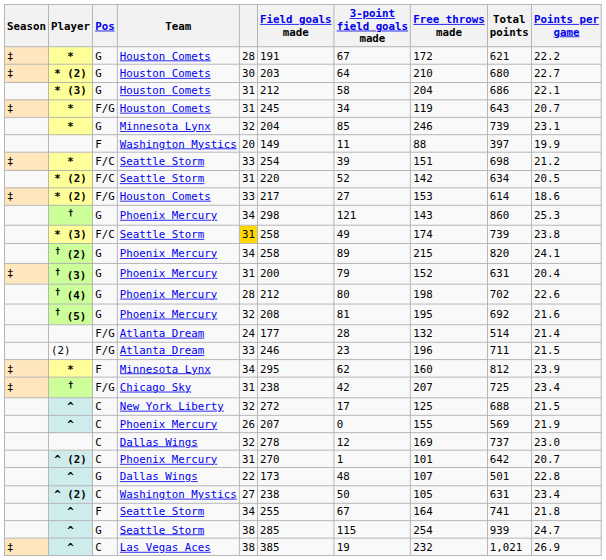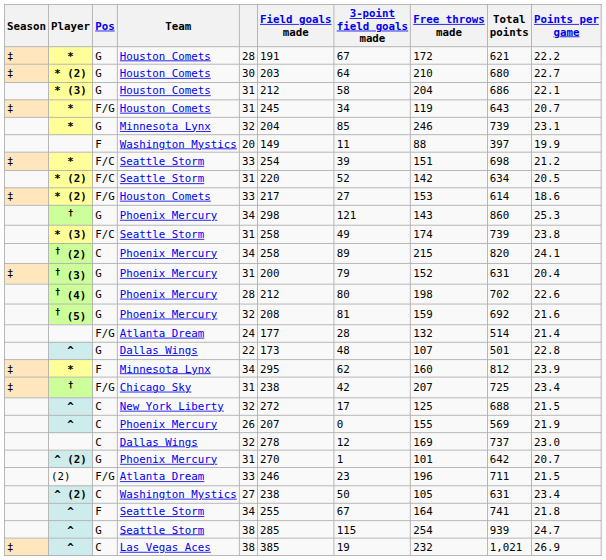* (3) / Seattle Storm | column 5: gold background -> no background
† (2) | Pos: G -> C
† (5) | Free throws made: 195 -> 159
rows swapped: (2) <-> ^ / Dallas Wings
^ (2) / Phoenix Mercury | Pos: C -> G
